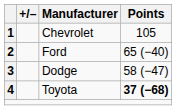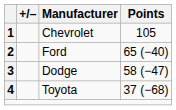Toyota | Points: bold -> normal
